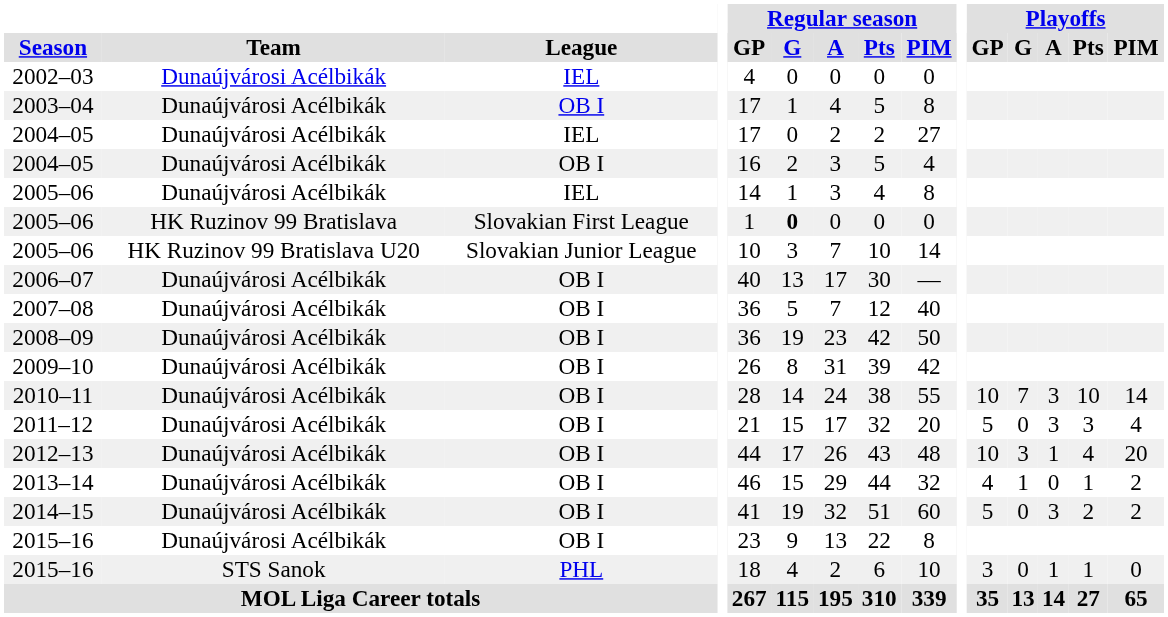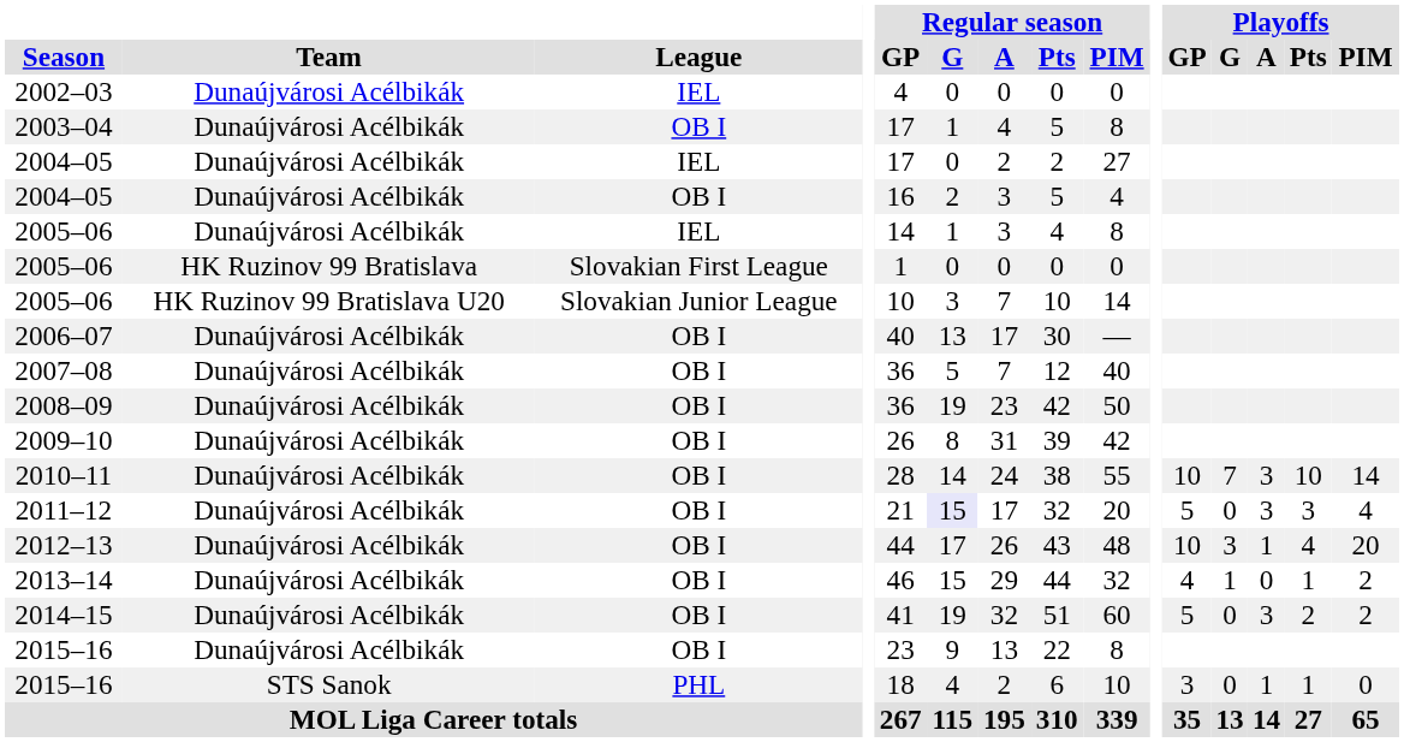2005–06 / Slovakian First League | Regular season / G: bold -> normal
2011–12 | Regular season / G: no background -> lavender background
